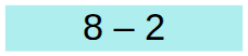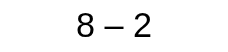row 1 | column 1: paleturquoise background -> no background
